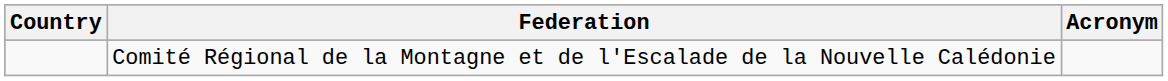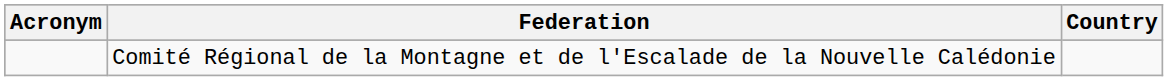columns swapped: Country <-> Acronym
